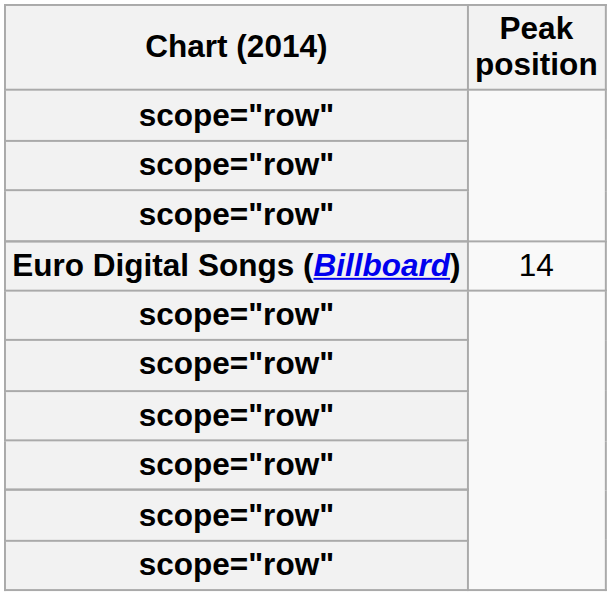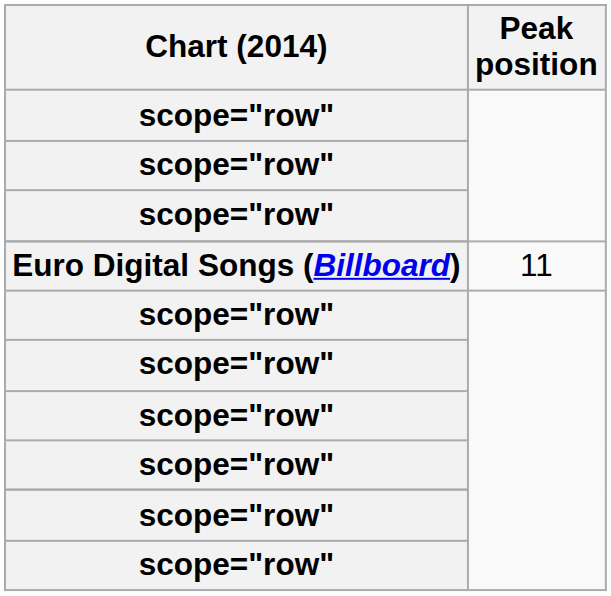Euro Digital Songs (Billboard) | Peak position: 14 -> 11
